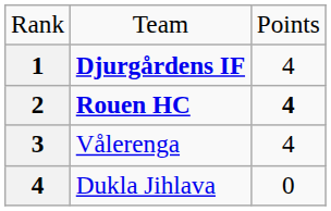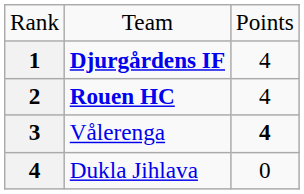Rouen HC | column 3: bold -> normal
Vålerenga | column 3: normal -> bold
